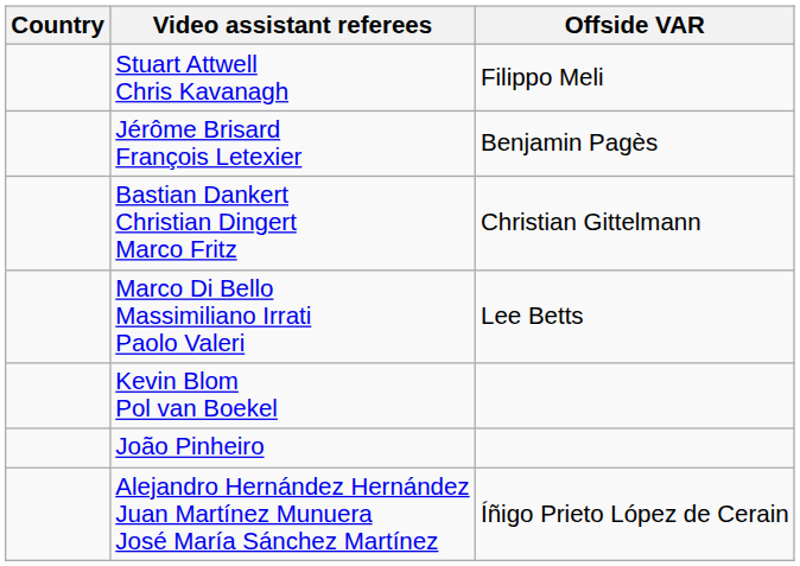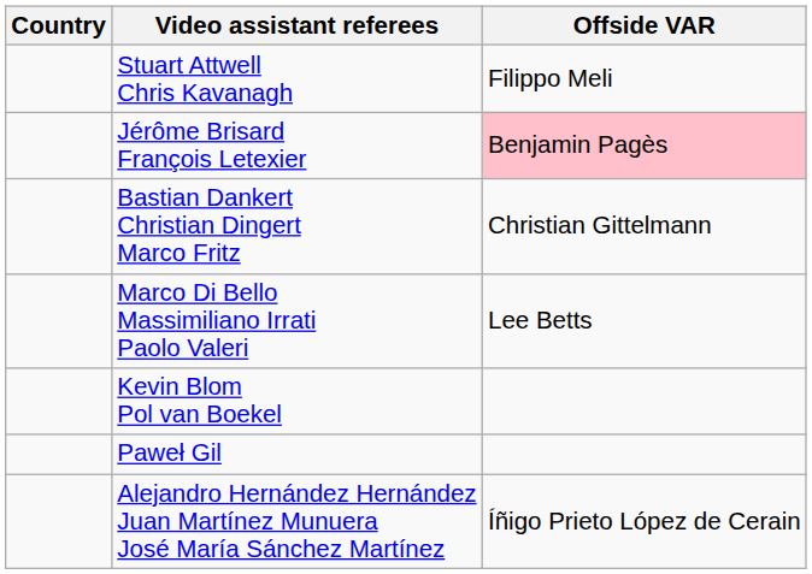Jérôme Brisard François Letexier | Offside VAR: no background -> pink background
+ row: Paweł Gil
- row: João Pinheiro
